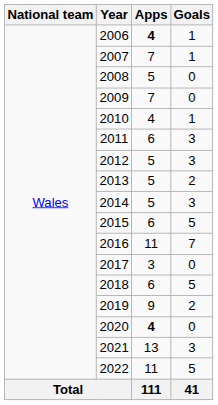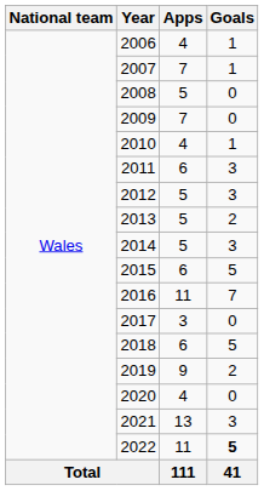2006 | Apps: bold -> normal
2020 | Apps: bold -> normal
2022 | Goals: normal -> bold
